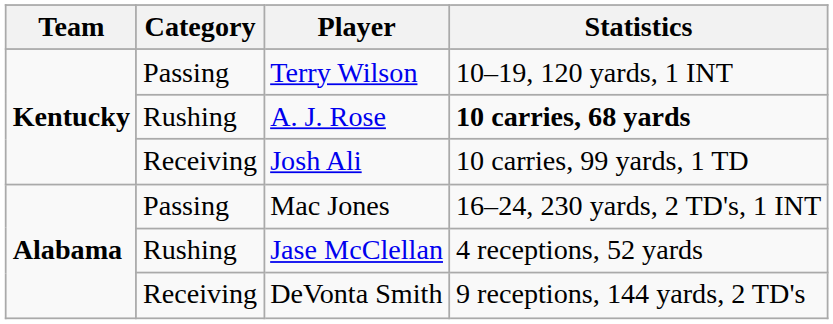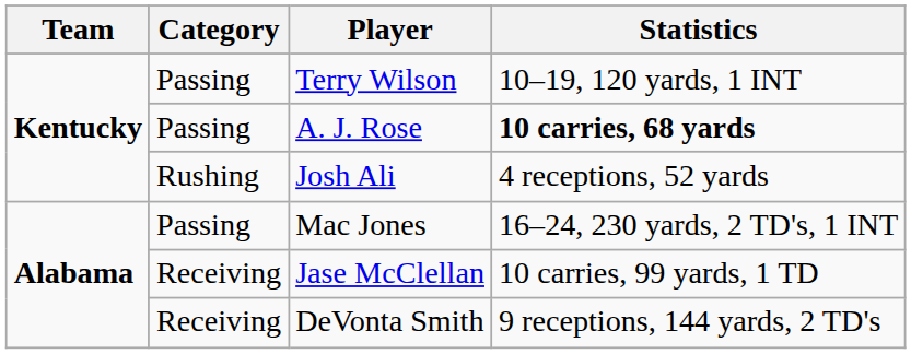A. J. Rose | Category: Rushing -> Passing
Josh Ali | Category: Receiving -> Rushing
Josh Ali | Statistics: 10 carries, 99 yards, 1 TD -> 4 receptions, 52 yards
Jase McClellan | Category: Rushing -> Receiving
Jase McClellan | Statistics: 4 receptions, 52 yards -> 10 carries, 99 yards, 1 TD
